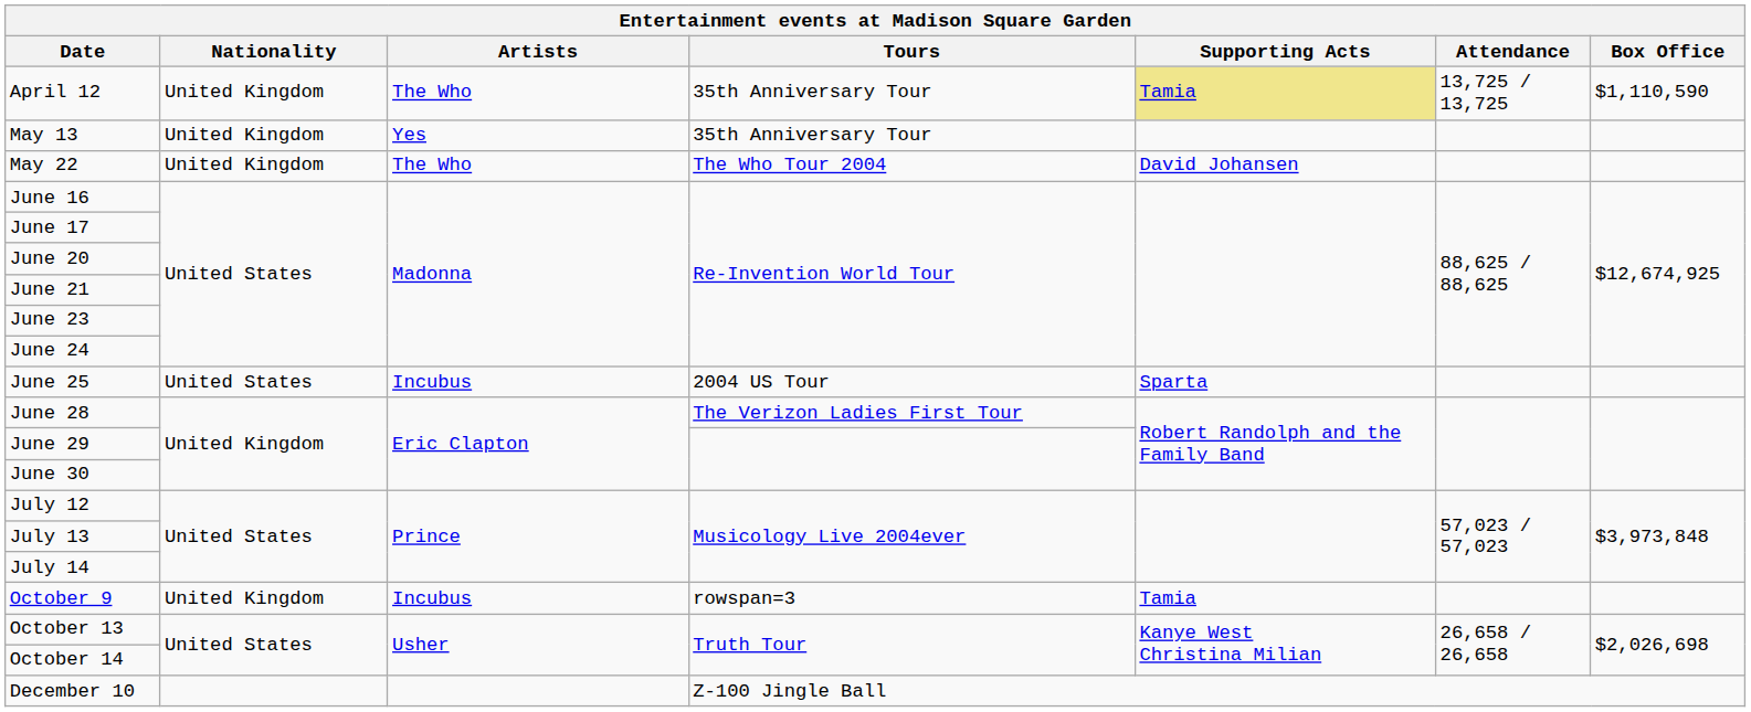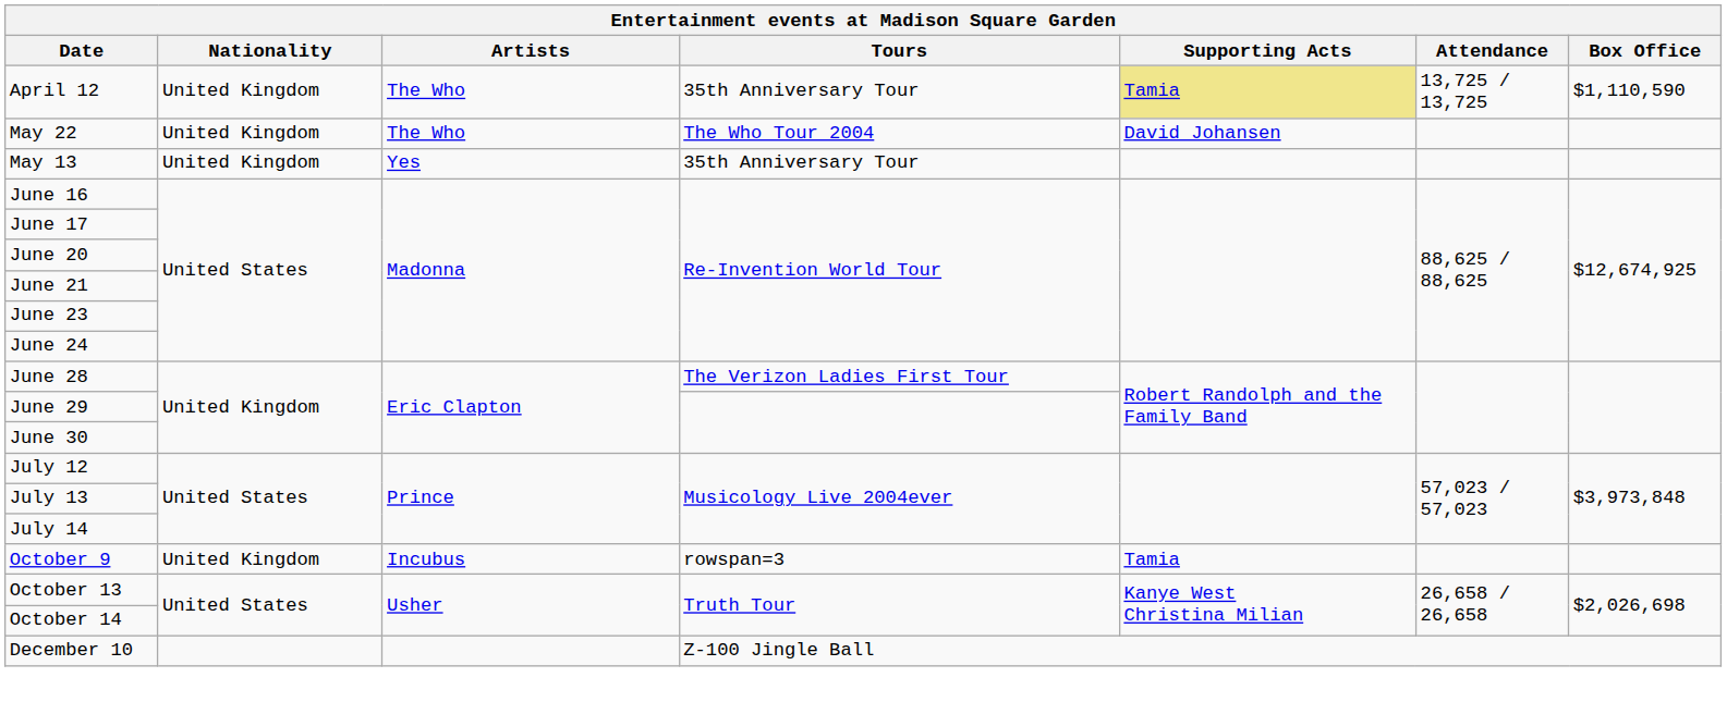rows swapped: May 13 <-> May 22
- row: June 25 | United States | Incubus | 2004 US Tour | Sparta
